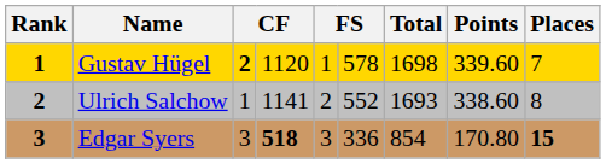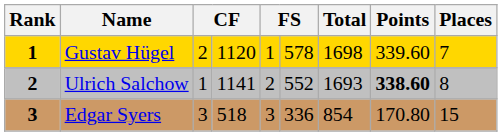Gustav Hügel | column 3: bold -> normal
Ulrich Salchow | Points: normal -> bold
Edgar Syers | column 4: bold -> normal
Edgar Syers | Places: bold -> normal
